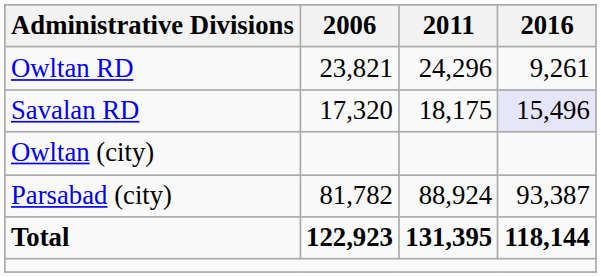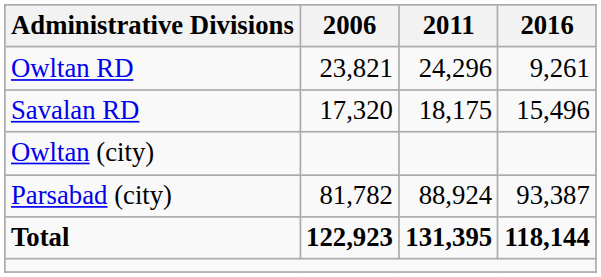Savalan RD | 2016: lavender background -> no background
